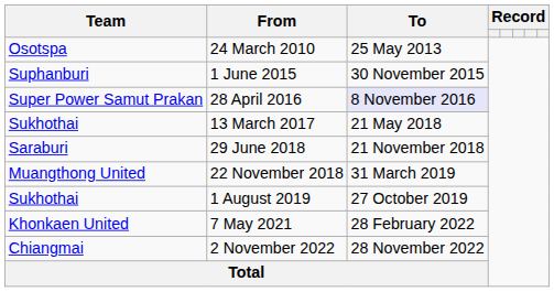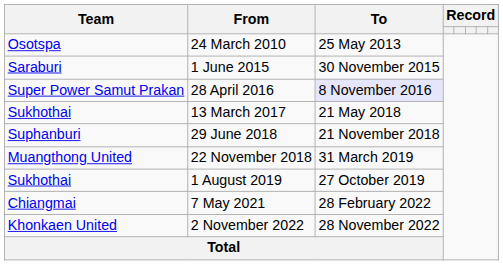1 June 2015 | Team: Suphanburi -> Saraburi
29 June 2018 | Team: Saraburi -> Suphanburi
7 May 2021 | Team: Khonkaen United -> Chiangmai
2 November 2022 | Team: Chiangmai -> Khonkaen United
